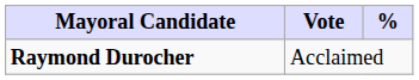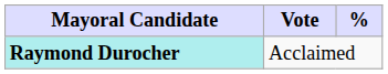Raymond Durocher | Mayoral Candidate: no background -> paleturquoise background
